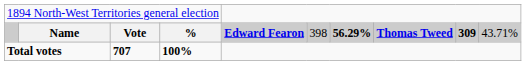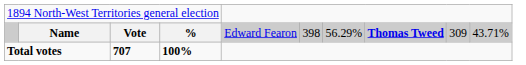row 2 | column 5: bold -> normal
row 2 | column 7: bold -> normal
row 2 | column 9: bold -> normal
